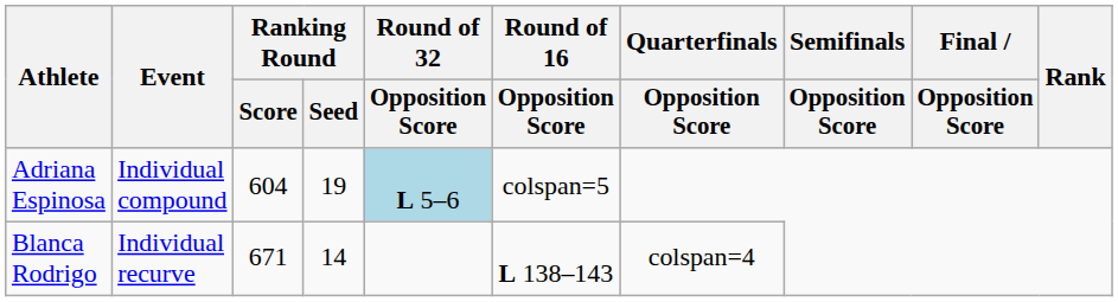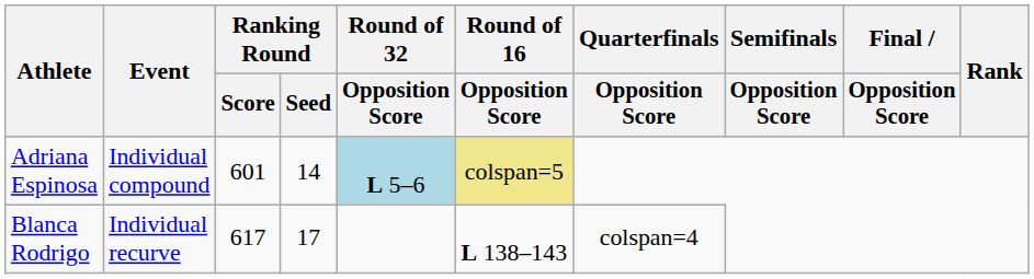Adriana Espinosa | Ranking Round / Score: 604 -> 601
Adriana Espinosa | Ranking Round / Seed: 19 -> 14
Adriana Espinosa | Round of 16 / Opposition Score: no background -> khaki background
Blanca Rodrigo | Ranking Round / Score: 671 -> 617
Blanca Rodrigo | Ranking Round / Seed: 14 -> 17
